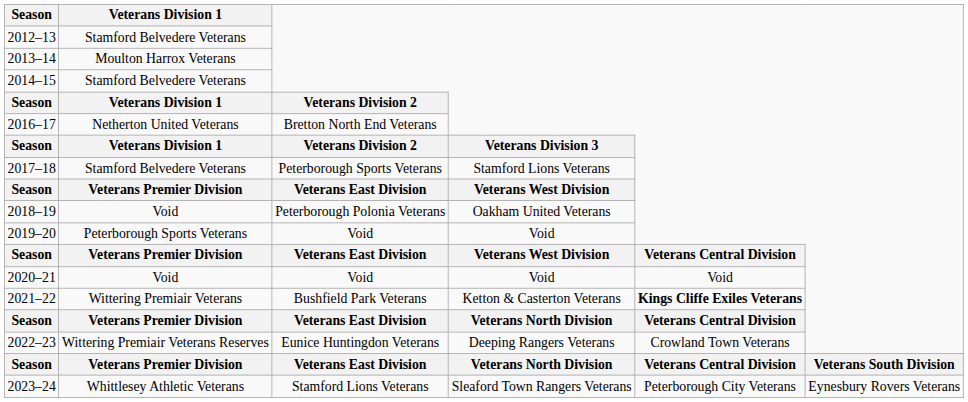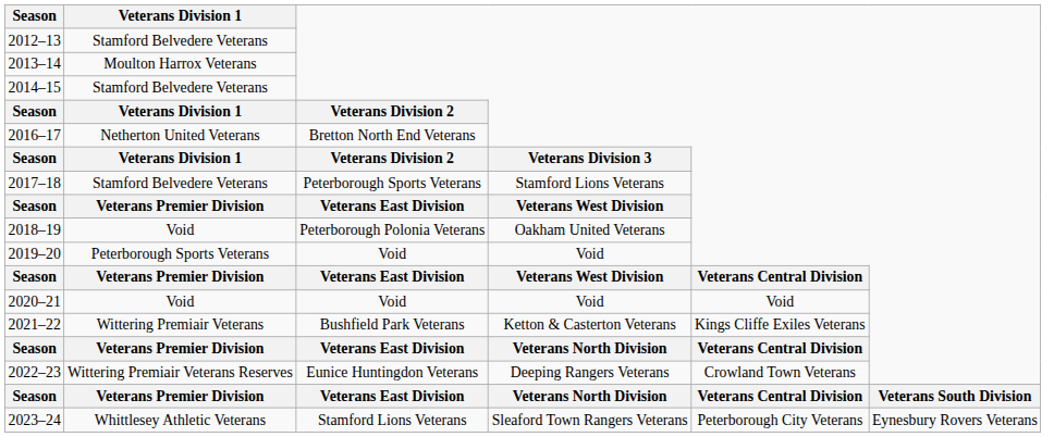2021–22 | column 5: bold -> normal
